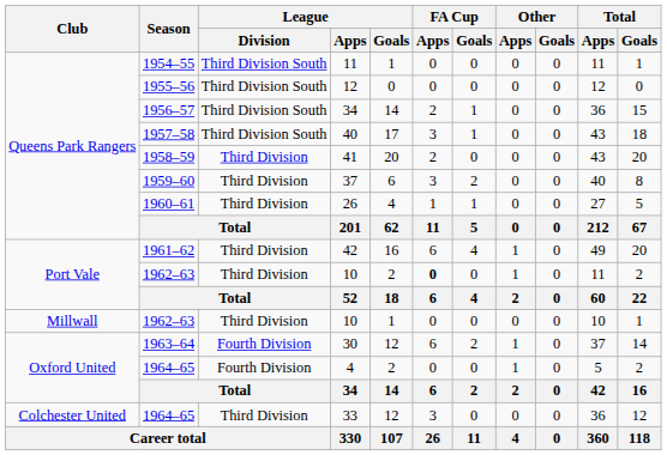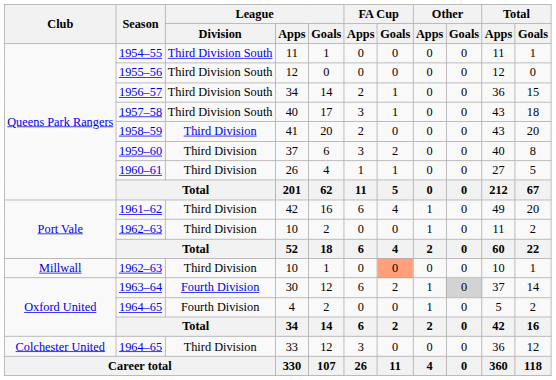Port Vale / 10 | FA Cup / Apps: bold -> normal
Millwall / 10 | FA Cup / Goals: no background -> lightsalmon background
30 | Other / Goals: no background -> lightgrey background
